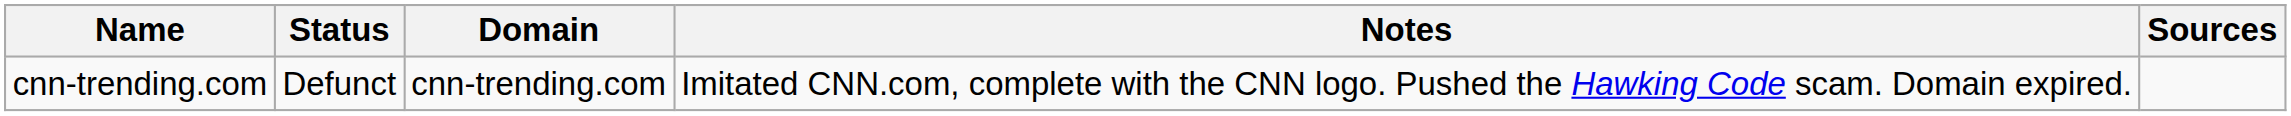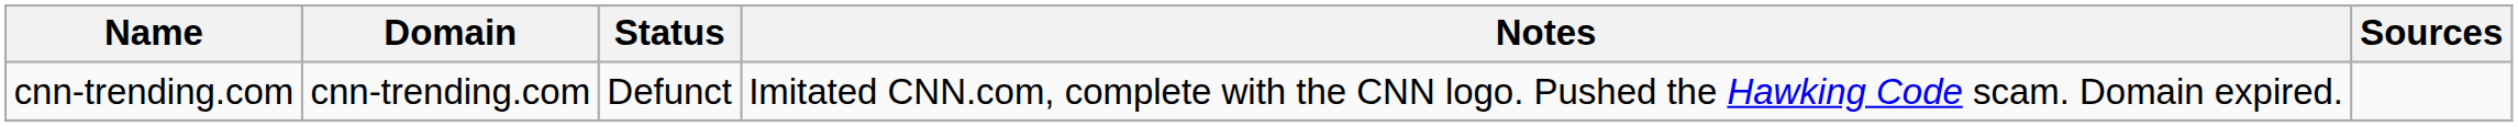columns swapped: Domain <-> Status
